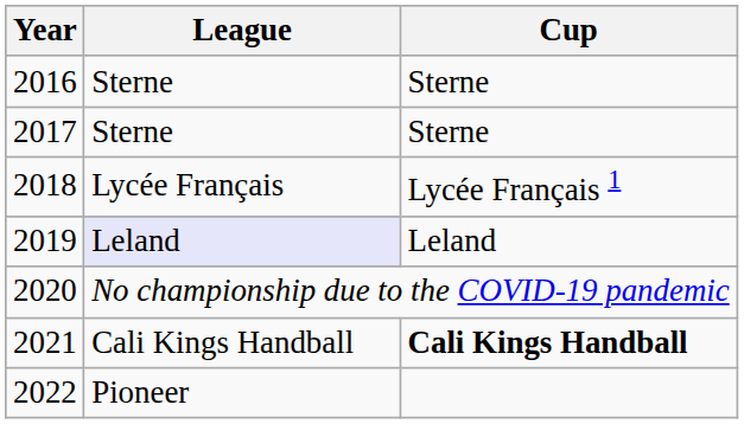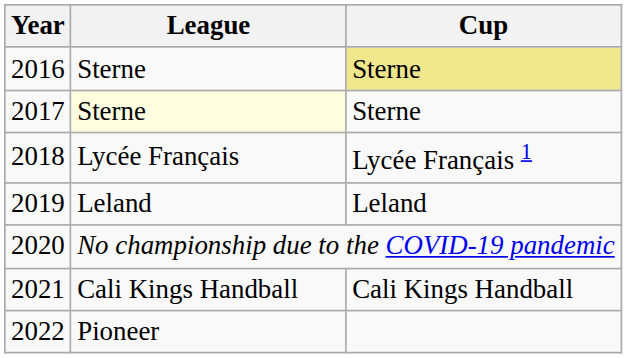2016 | Cup: no background -> khaki background
2017 | League: no background -> lightyellow background
2019 | League: lavender background -> no background
2021 | Cup: bold -> normal
